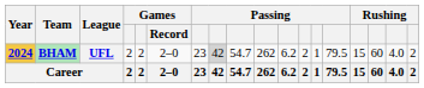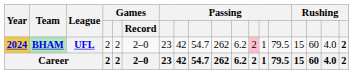BHAM | column 8: lightgrey background -> no background
BHAM | column 12: no background -> pink background
BHAM | column 18: normal -> bold
